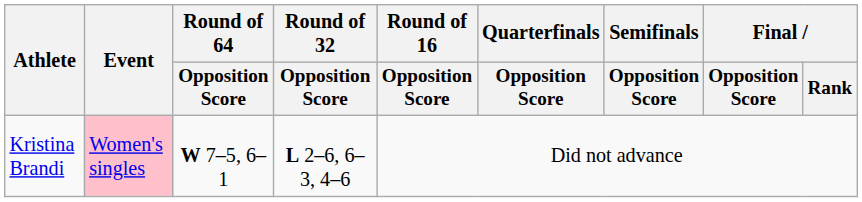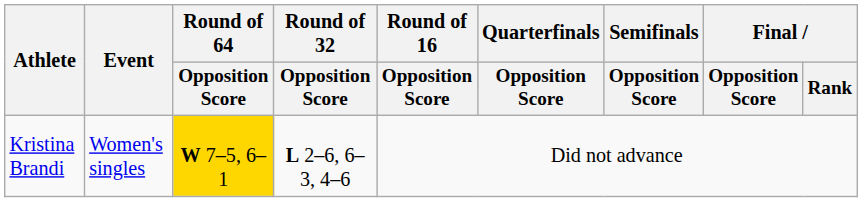Kristina Brandi | Event: pink background -> no background
Kristina Brandi | Round of 64 / Opposition Score: no background -> gold background
